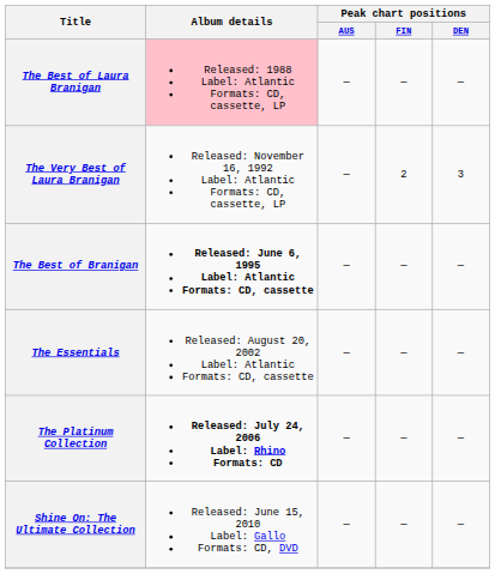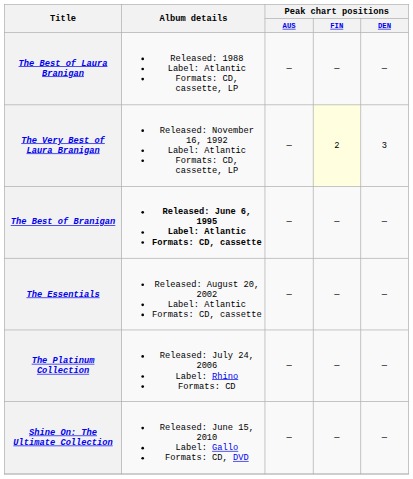The Best of Laura Branigan | Album details: pink background -> no background
The Very Best of Laura Branigan | Peak chart positions / FIN: no background -> lightyellow background
The Platinum Collection | Album details: bold -> normal
